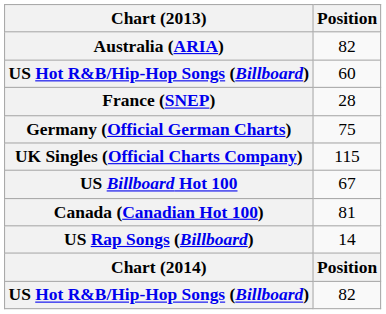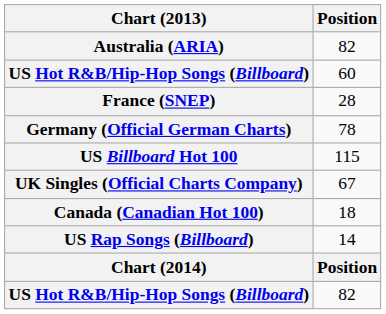row 5 | Position: 75 -> 78
row 6 | Chart (2013): UK Singles (Official Charts Company) -> US Billboard Hot 100
row 7 | Chart (2013): US Billboard Hot 100 -> UK Singles (Official Charts Company)
row 8 | Position: 81 -> 18
